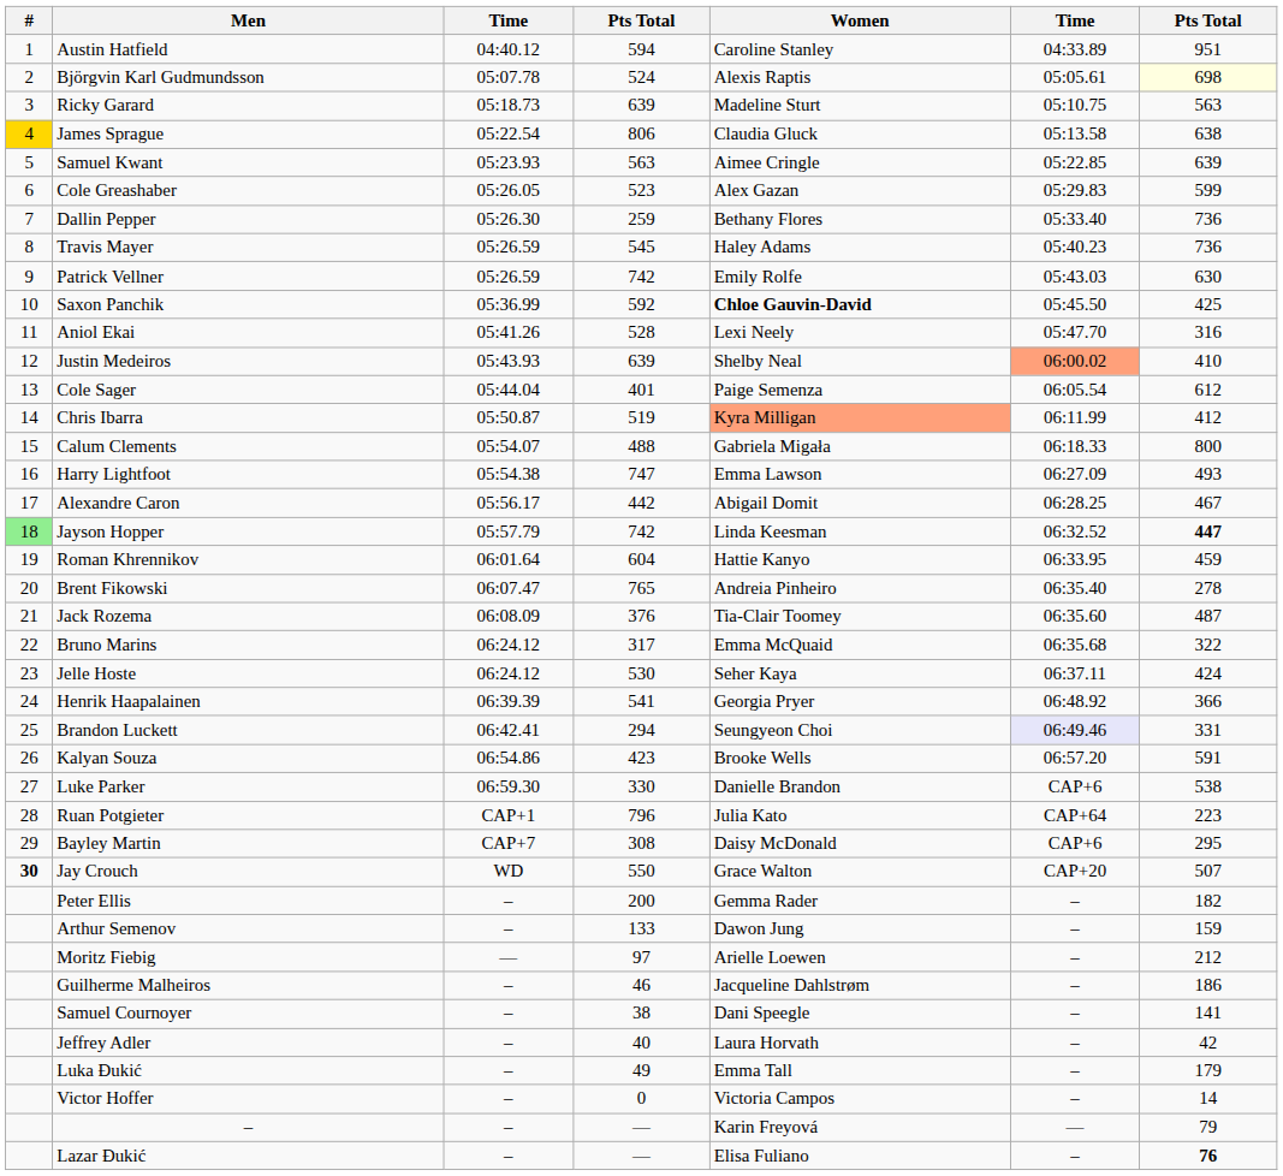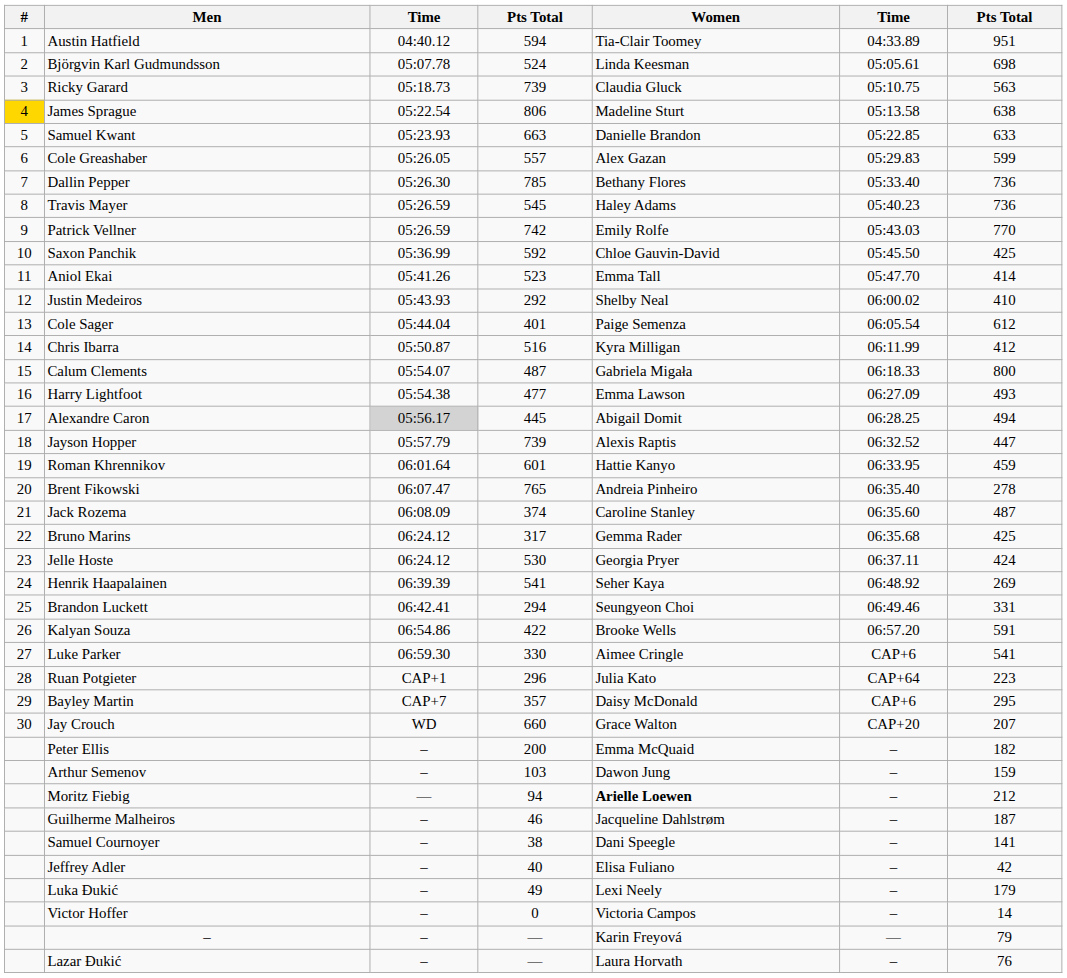Austin Hatfield | Women: Caroline Stanley -> Tia-Clair Toomey
Björgvin Karl Gudmundsson | Women: Alexis Raptis -> Linda Keesman
Björgvin Karl Gudmundsson | column 7: lightyellow background -> no background
Ricky Garard | column 4: 639 -> 739
Ricky Garard | Women: Madeline Sturt -> Claudia Gluck
James Sprague | Women: Claudia Gluck -> Madeline Sturt
Samuel Kwant | column 4: 563 -> 663
Samuel Kwant | Women: Aimee Cringle -> Danielle Brandon
Samuel Kwant | column 7: 639 -> 633
Cole Greashaber | column 4: 523 -> 557
Dallin Pepper | column 4: 259 -> 785
Patrick Vellner | column 7: 630 -> 770
Saxon Panchik | Women: bold -> normal
Aniol Ekai | column 4: 528 -> 523
Aniol Ekai | Women: Lexi Neely -> Emma Tall
Aniol Ekai | column 7: 316 -> 414
Justin Medeiros | column 4: 639 -> 292
Justin Medeiros | column 6: lightsalmon background -> no background
Chris Ibarra | column 4: 519 -> 516
Chris Ibarra | Women: lightsalmon background -> no background
Calum Clements | column 4: 488 -> 487
Harry Lightfoot | column 4: 747 -> 477
Alexandre Caron | column 3: no background -> lightgrey background
Alexandre Caron | column 4: 442 -> 445
Alexandre Caron | column 7: 467 -> 494
Jayson Hopper | #: lightgreen background -> no background
Jayson Hopper | column 4: 742 -> 739
Jayson Hopper | Women: Linda Keesman -> Alexis Raptis
Jayson Hopper | column 7: bold -> normal
Roman Khrennikov | column 4: 604 -> 601
Jack Rozema | column 4: 376 -> 374
Jack Rozema | Women: Tia-Clair Toomey -> Caroline Stanley
Bruno Marins | Women: Emma McQuaid -> Gemma Rader
Bruno Marins | column 7: 322 -> 425
Jelle Hoste | Women: Seher Kaya -> Georgia Pryer
Henrik Haapalainen | Women: Georgia Pryer -> Seher Kaya
Henrik Haapalainen | column 7: 366 -> 269
Brandon Luckett | column 6: lavender background -> no background
Kalyan Souza | column 4: 423 -> 422
Luke Parker | Women: Danielle Brandon -> Aimee Cringle
Luke Parker | column 7: 538 -> 541
Ruan Potgieter | column 4: 796 -> 296
Bayley Martin | column 4: 308 -> 357
Jay Crouch | #: bold -> normal
Jay Crouch | column 4: 550 -> 660
Jay Crouch | column 7: 507 -> 207
Peter Ellis | Women: Gemma Rader -> Emma McQuaid
Arthur Semenov | column 4: 133 -> 103
Moritz Fiebig | column 4: 97 -> 94
Moritz Fiebig | Women: normal -> bold
Guilherme Malheiros | column 7: 186 -> 187
Jeffrey Adler | Women: Laura Horvath -> Elisa Fuliano
Luka Đukić | Women: Emma Tall -> Lexi Neely
Lazar Đukić | Women: Elisa Fuliano -> Laura Horvath
Lazar Đukić | column 7: bold -> normal
